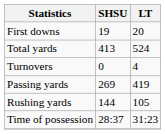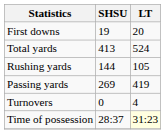rows swapped: Rushing yards <-> Turnovers
Time of possession | LT: no background -> lightyellow background
